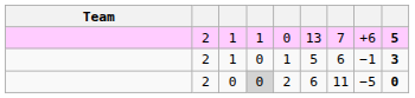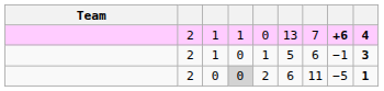row 2 | column 8: normal -> bold
row 2 | column 9: 5 -> 4
row 4 | column 9: 0 -> 1
